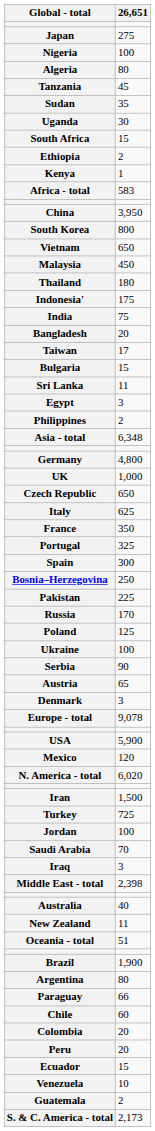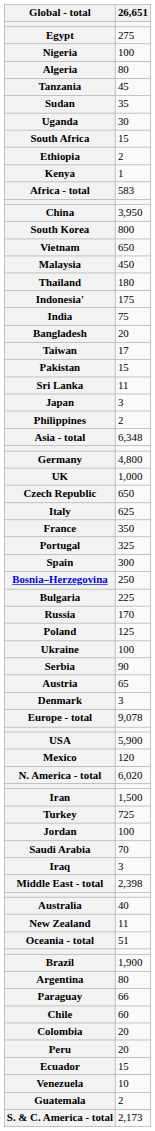row 3 | Global - total: Japan -> Egypt
row 23 | Global - total: Bulgaria -> Pakistan
row 25 | Global - total: Egypt -> Japan
row 37 | Global - total: Pakistan -> Bulgaria
